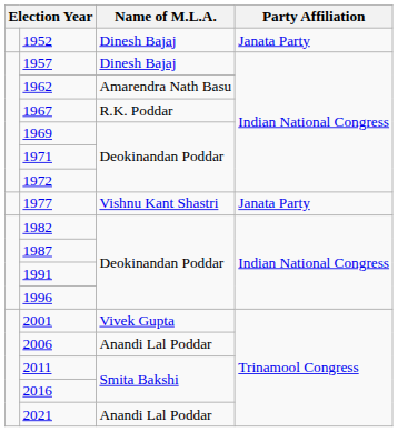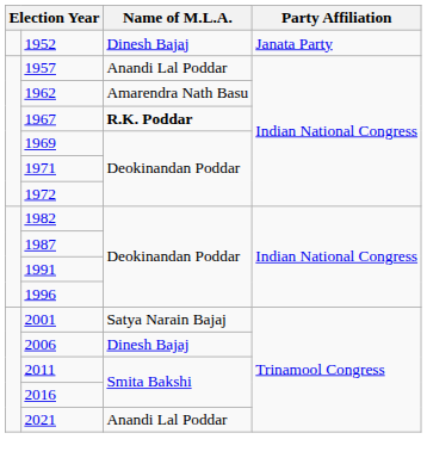1957 | Name of M.L.A.: Dinesh Bajaj -> Anandi Lal Poddar
1967 | Name of M.L.A.: normal -> bold
- row: 1977 | Vishnu Kant Shastri | Janata Party
2001 | Name of M.L.A.: Vivek Gupta -> Satya Narain Bajaj
2006 | Name of M.L.A.: Anandi Lal Poddar -> Dinesh Bajaj
